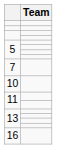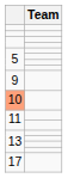row 10 | column 1: 7 -> 9
row 11 | column 1: no background -> lightsalmon background
row 18 | column 1: 16 -> 17
